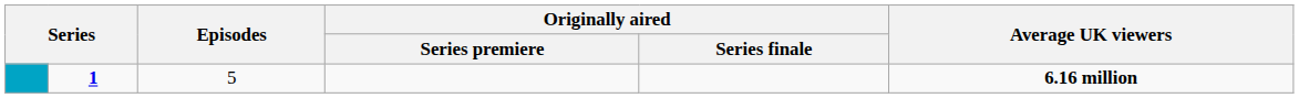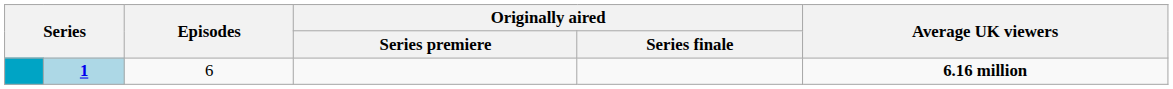row 3 | column 2: no background -> lightblue background
row 3 | Episodes: 5 -> 6
